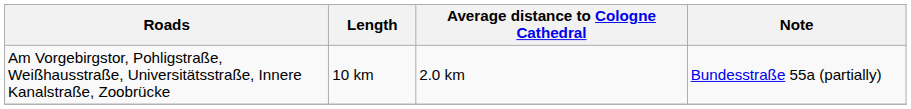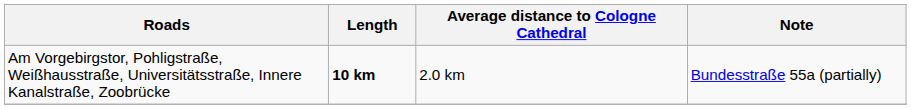row 2 | Length: normal -> bold
